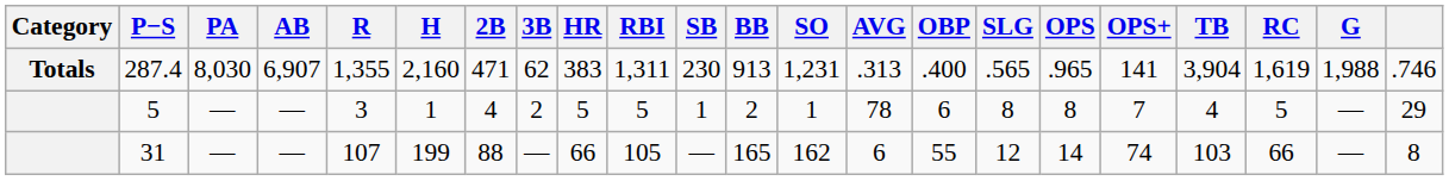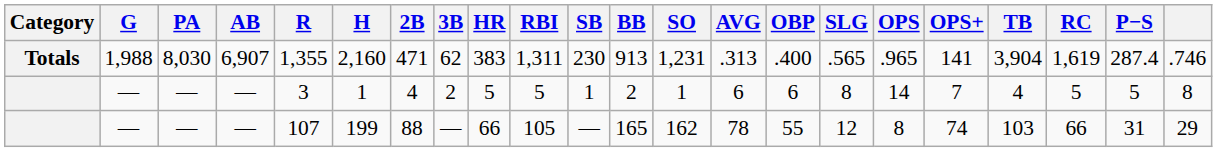columns swapped: G <-> P−S
row 3 | AVG: 78 -> 6
row 3 | OPS: 8 -> 14
row 3 | column 22: 29 -> 8
row 4 | AVG: 6 -> 78
row 4 | OPS: 14 -> 8
row 4 | column 22: 8 -> 29
